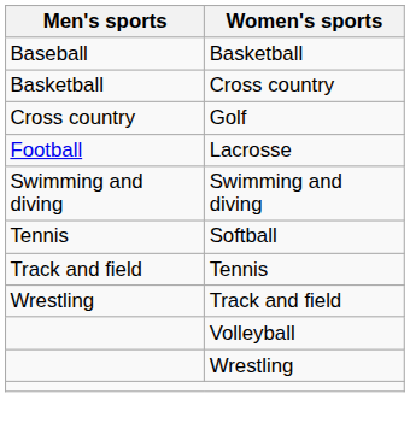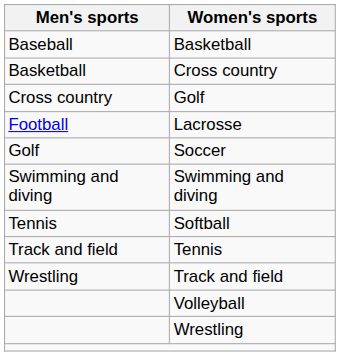+ row: Golf | Soccer
